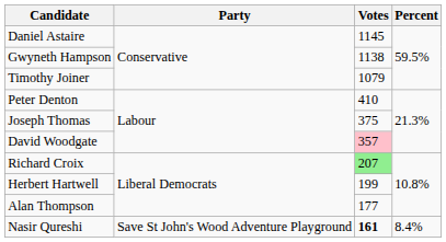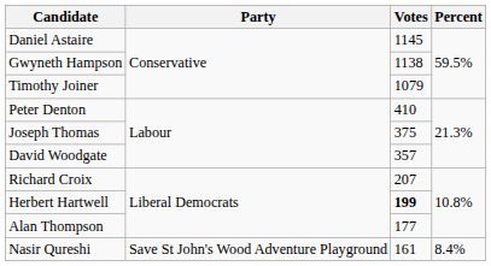David Woodgate | Votes: pink background -> no background
Richard Croix | Votes: lightgreen background -> no background
Herbert Hartwell | Votes: normal -> bold
Nasir Qureshi | Votes: bold -> normal
